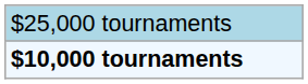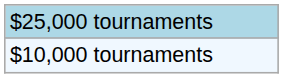row 2 | column 1: bold -> normal
